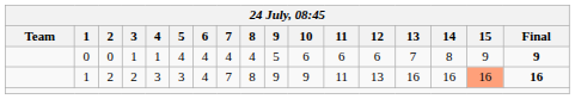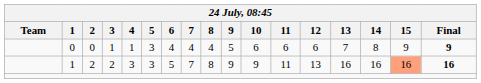row 3 | 5: 4 -> 3
row 4 | 6: 4 -> 5
